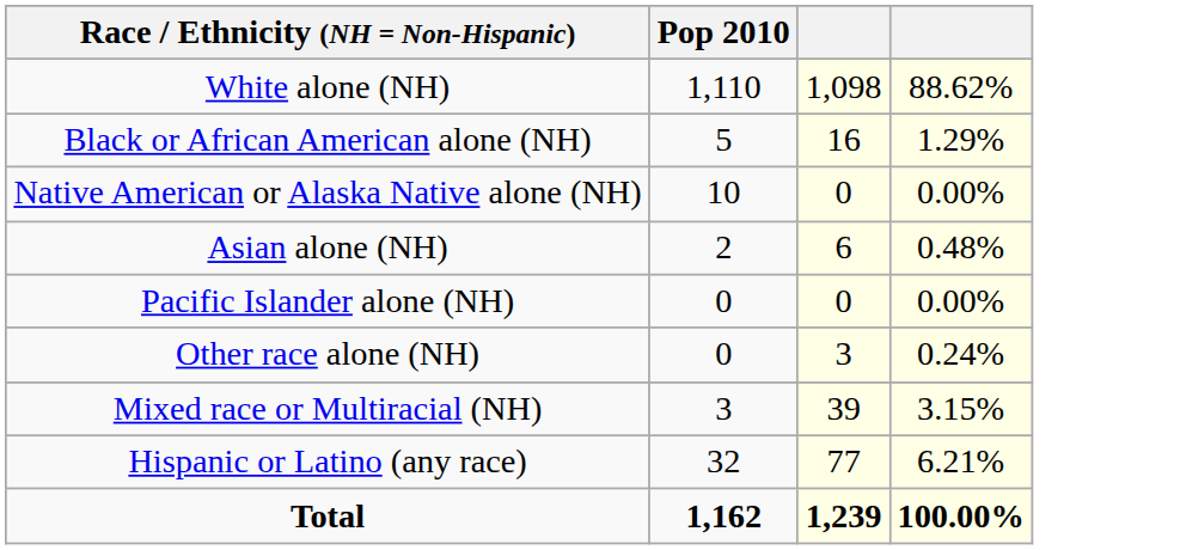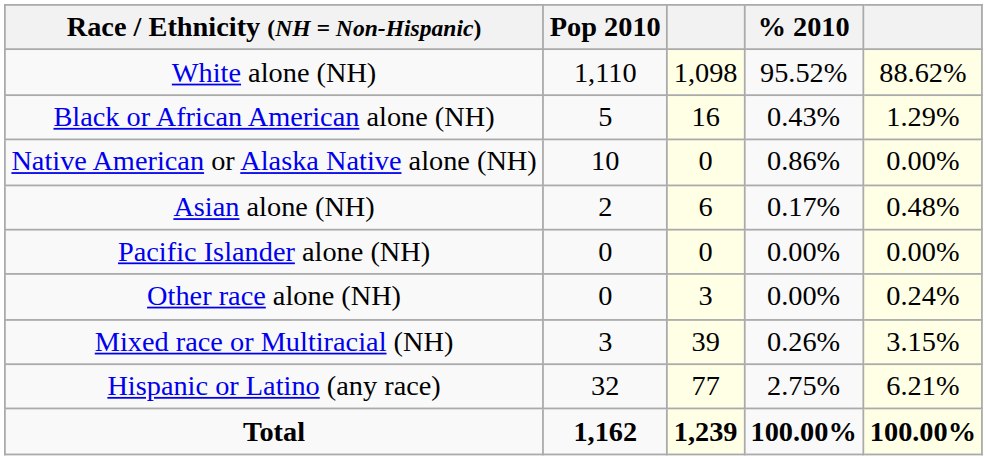+ column: % 2010 | 95.52% | 0.43% | 0.86% | 0.17% | 0.00% | 0.00% | 0.26% | 2.75% | 100.00%
